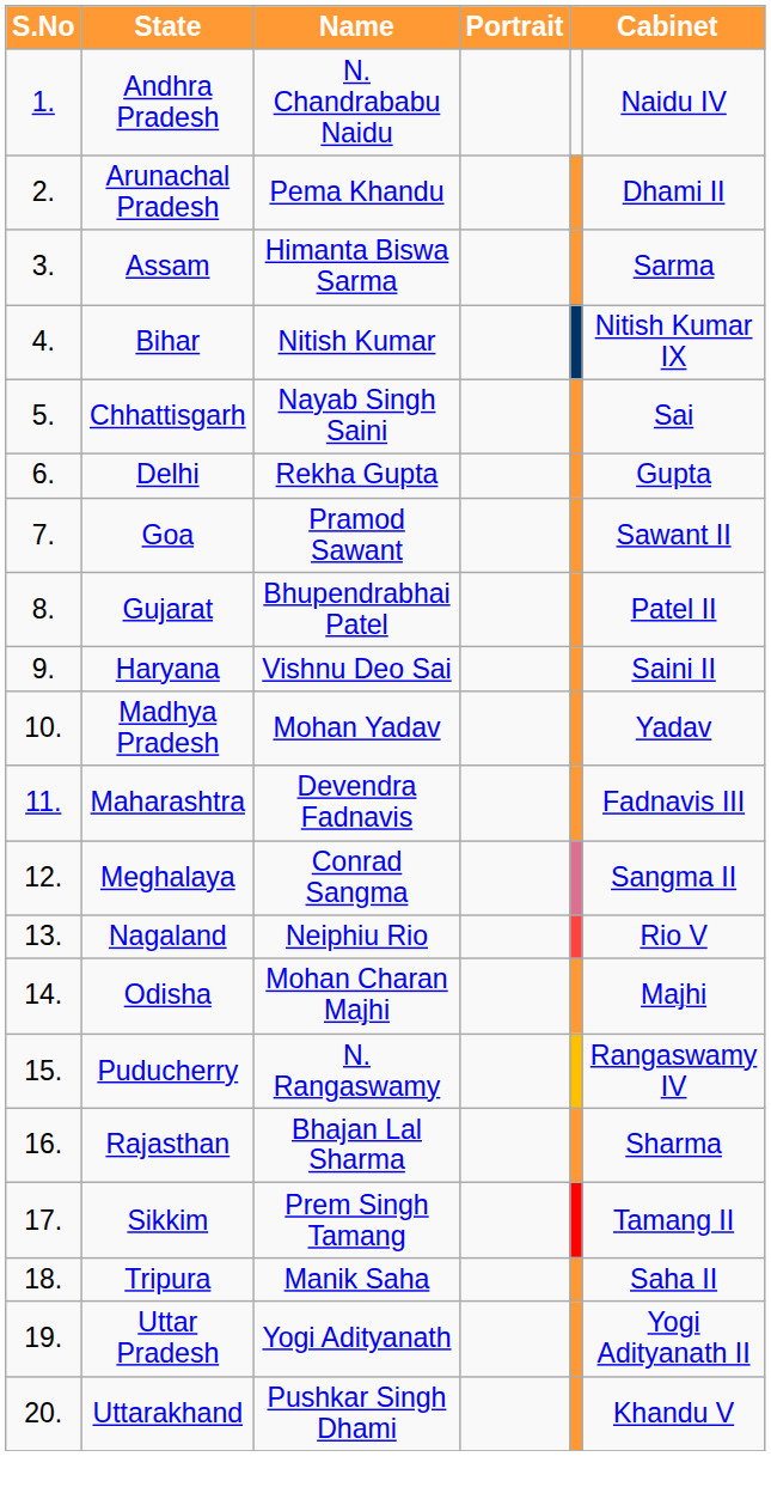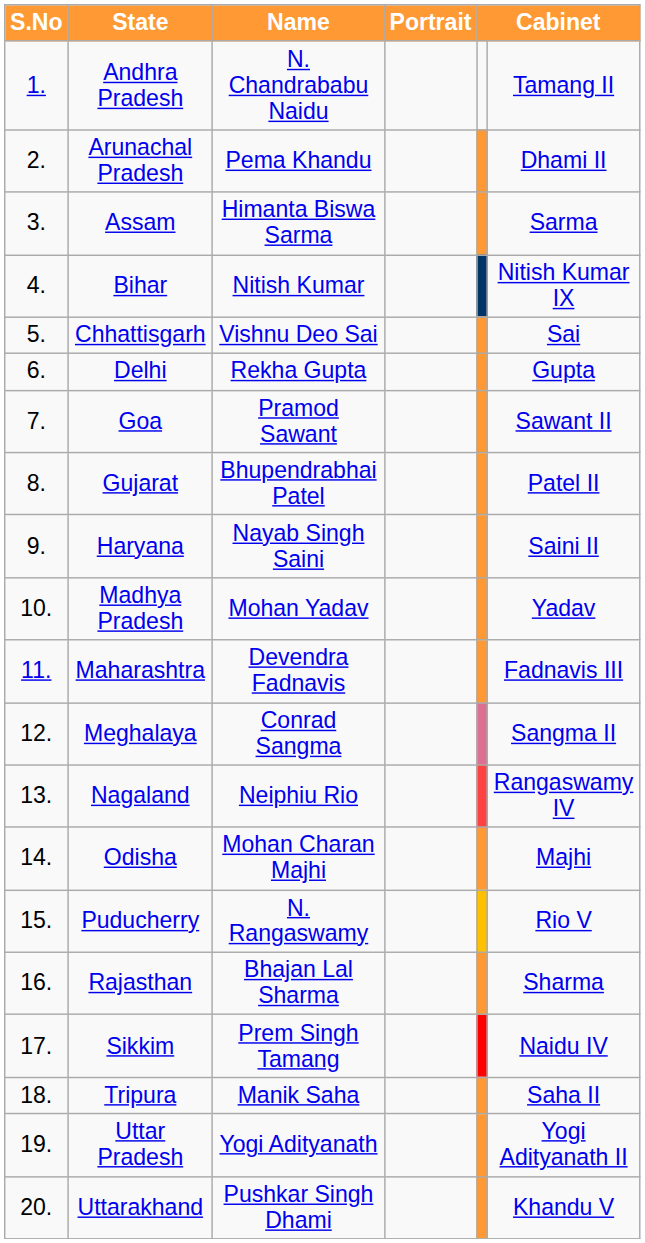Andhra Pradesh | column 6: Naidu IV -> Tamang II
Chhattisgarh | Name: Nayab Singh Saini -> Vishnu Deo Sai
Haryana | Name: Vishnu Deo Sai -> Nayab Singh Saini
Nagaland | column 6: Rio V -> Rangaswamy IV
Puducherry | column 6: Rangaswamy IV -> Rio V
Sikkim | column 6: Tamang II -> Naidu IV
